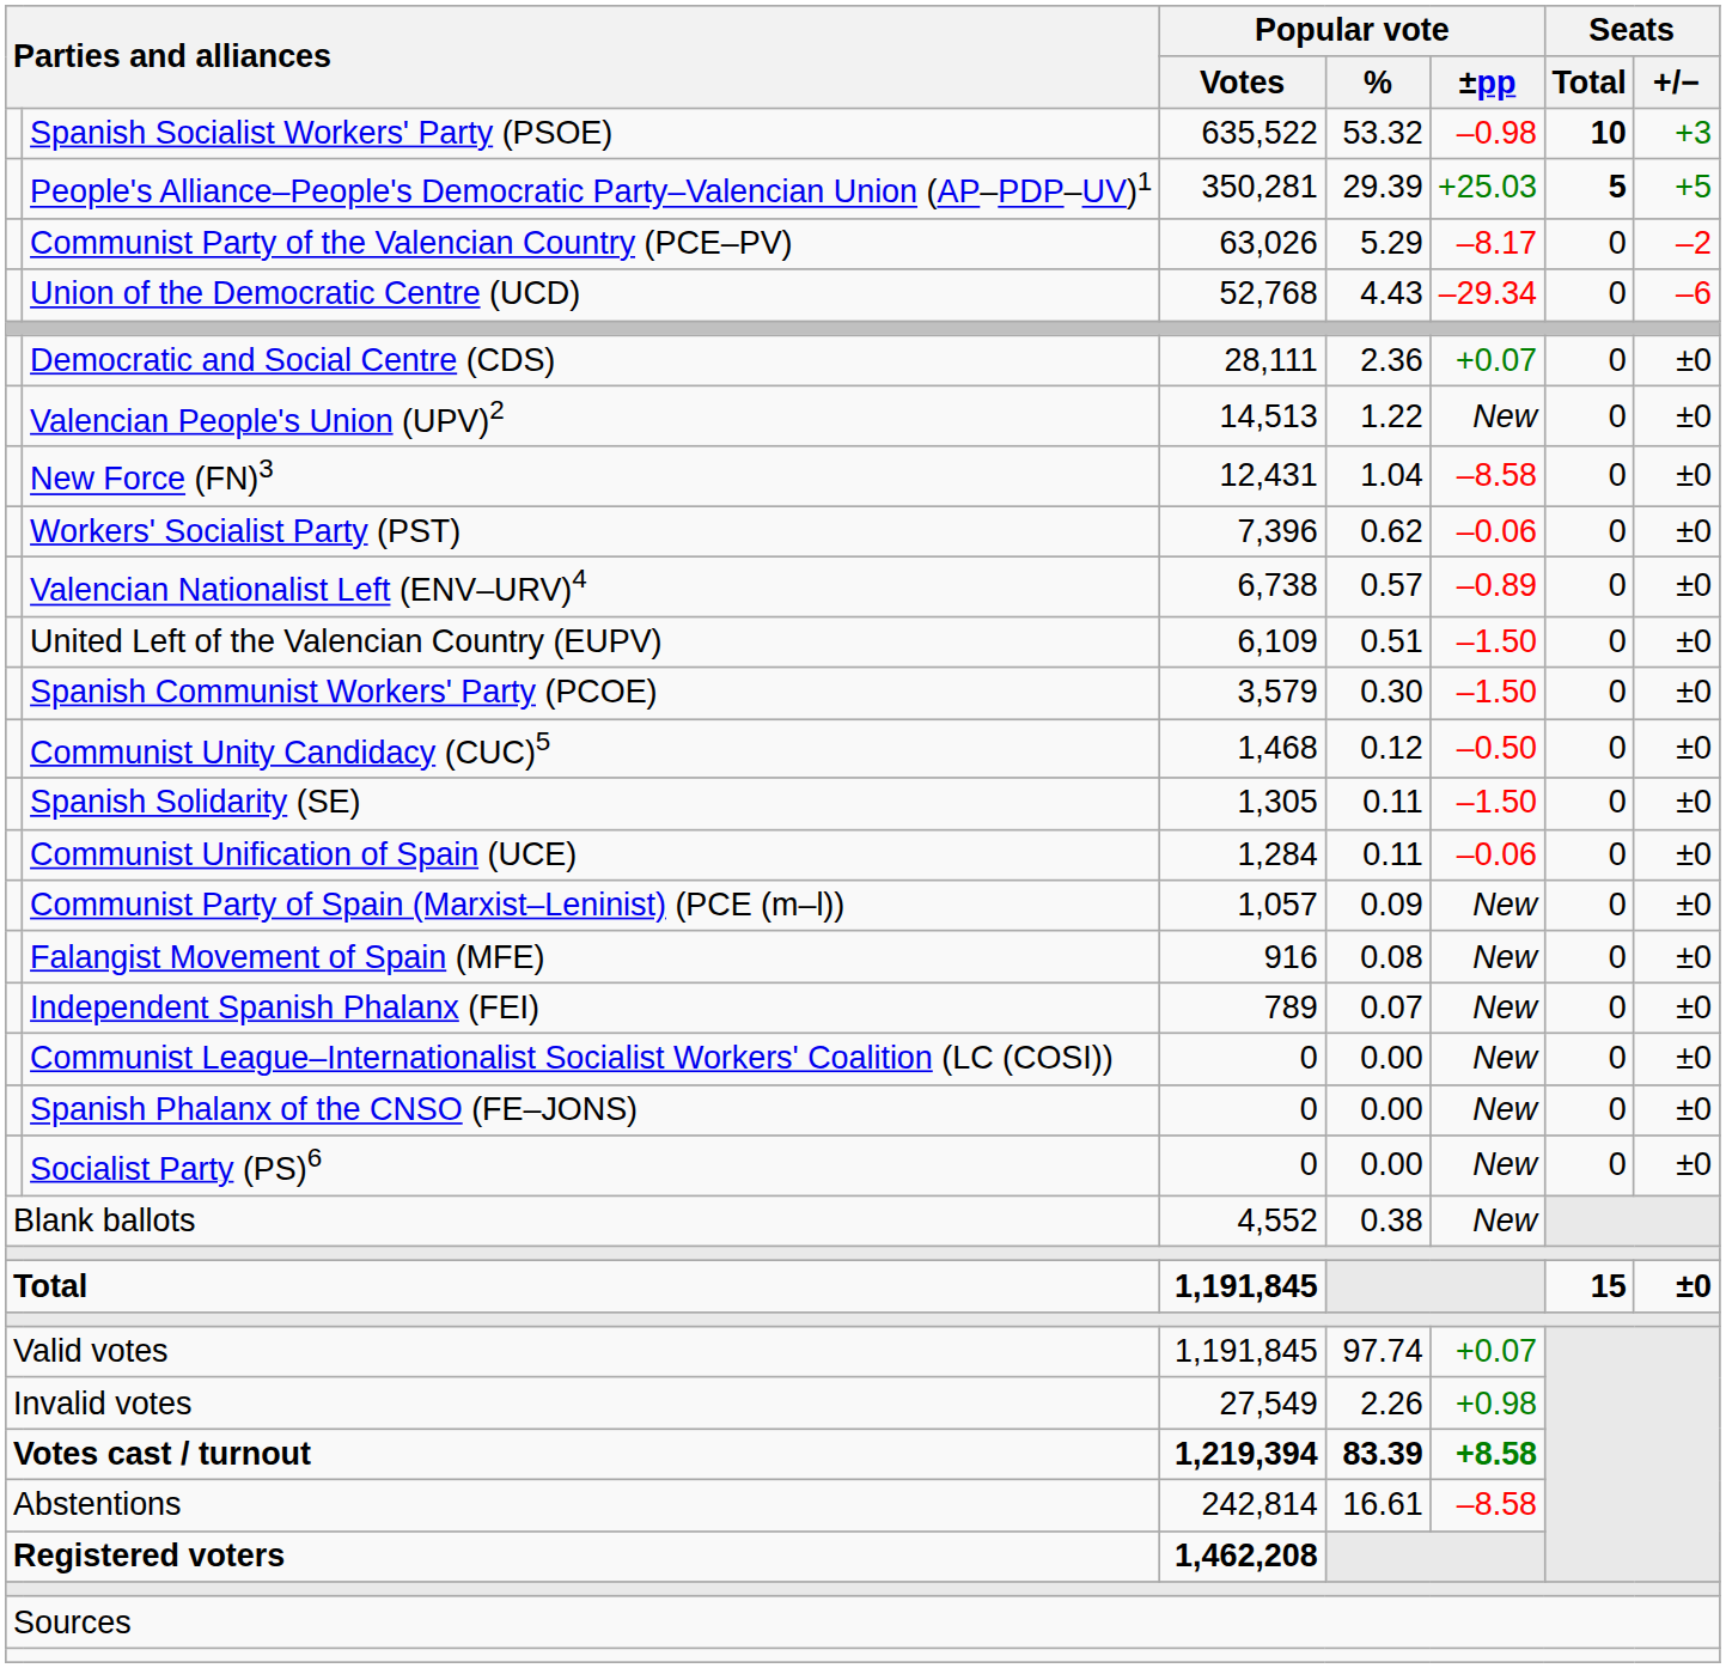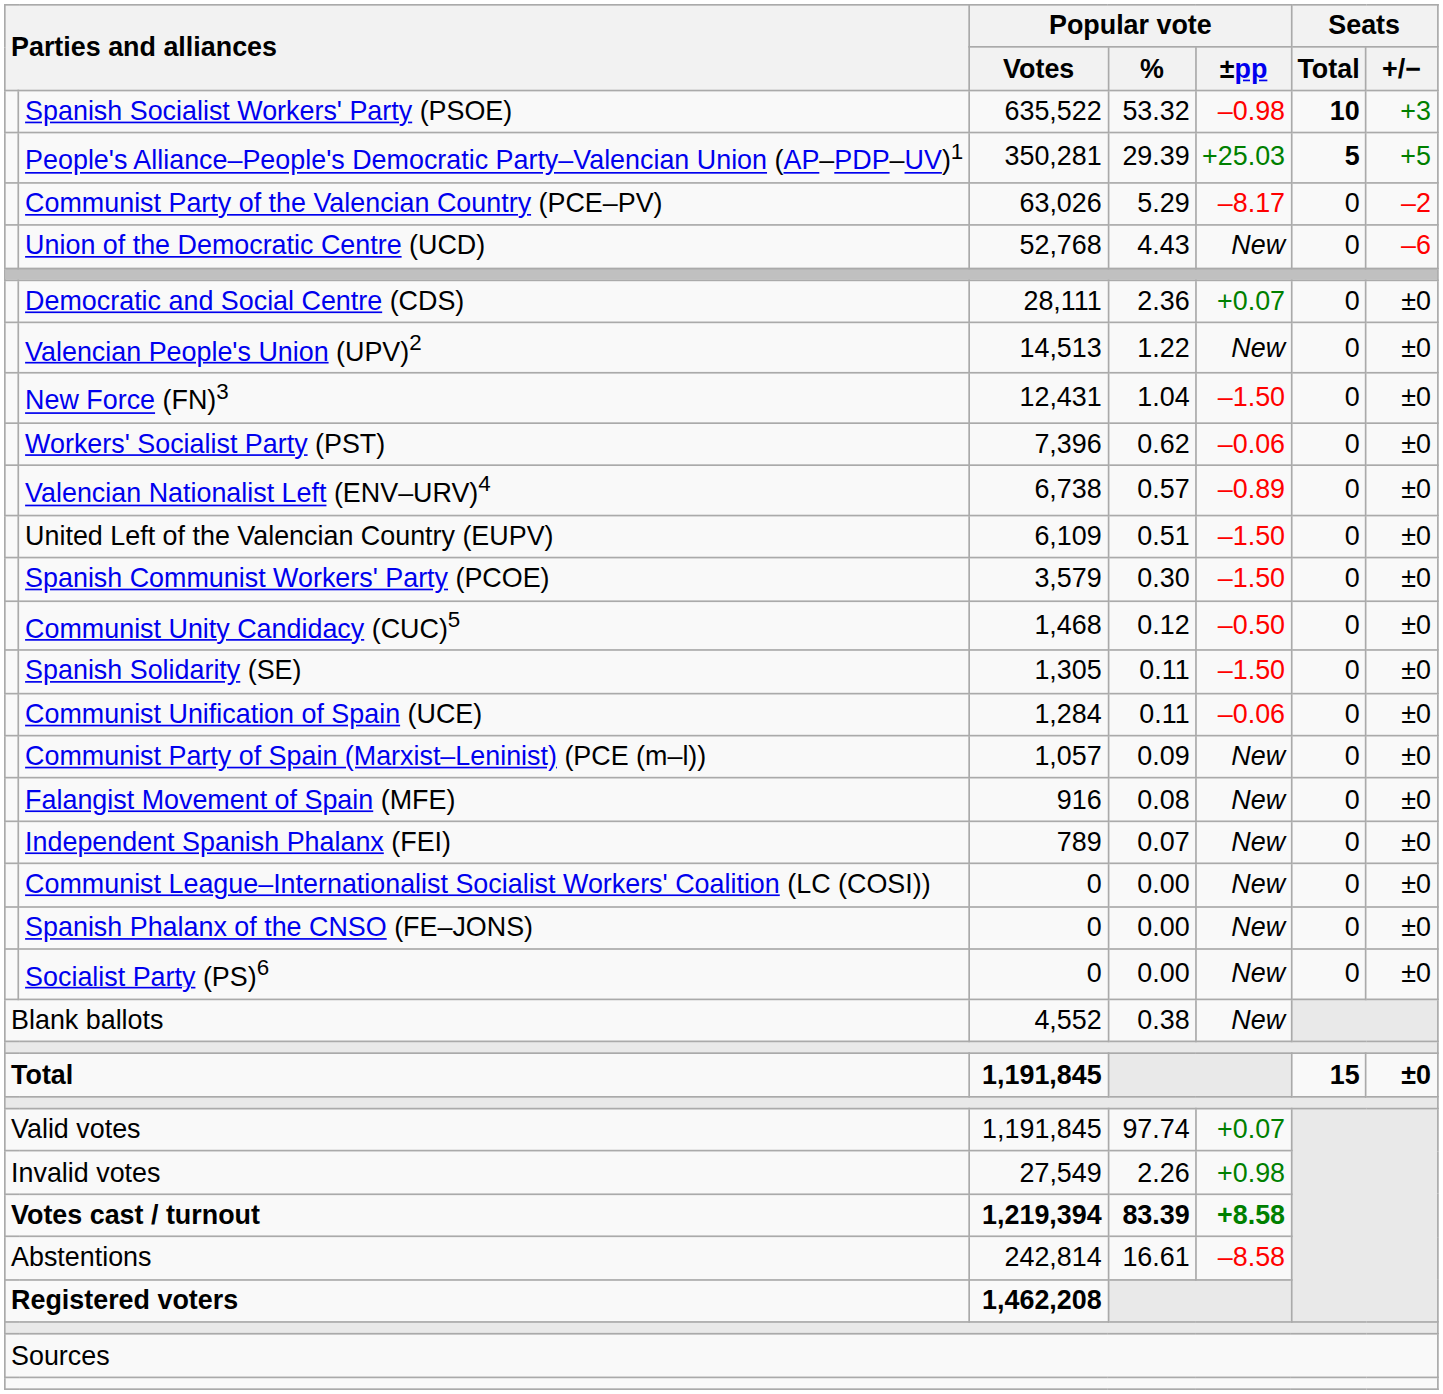Union of the Democratic Centre (UCD) | Popular vote / ±pp: –29.34 -> New
New Force (FN)3 | Popular vote / ±pp: –8.58 -> –1.50
